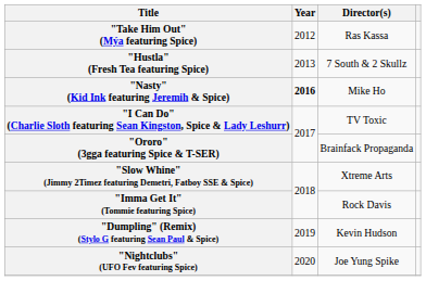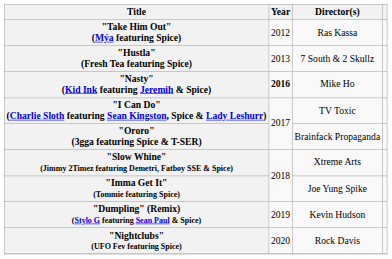"Imma Get It" (Tommie featuring Spice) | Director(s): Rock Davis -> Joe Yung Spike
"Nightclubs" (UFO Fev featuring Spice) | Director(s): Joe Yung Spike -> Rock Davis
